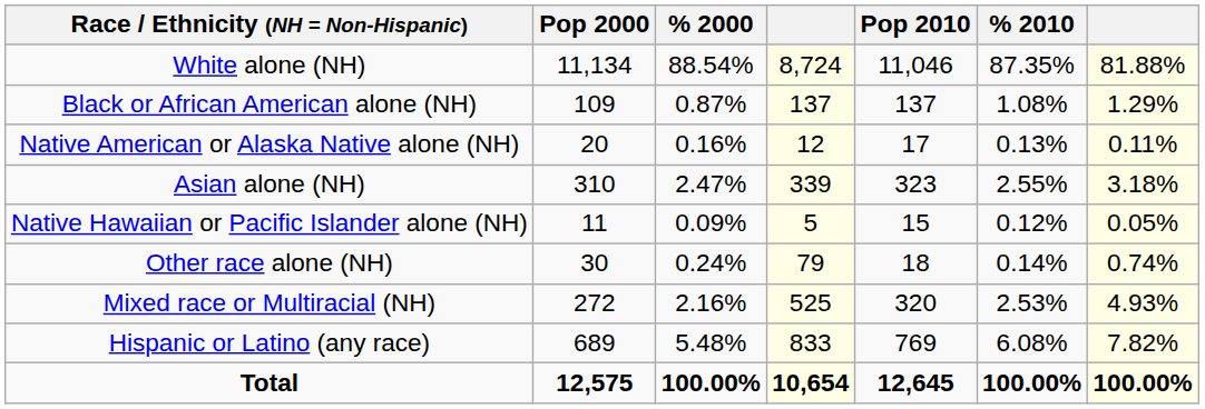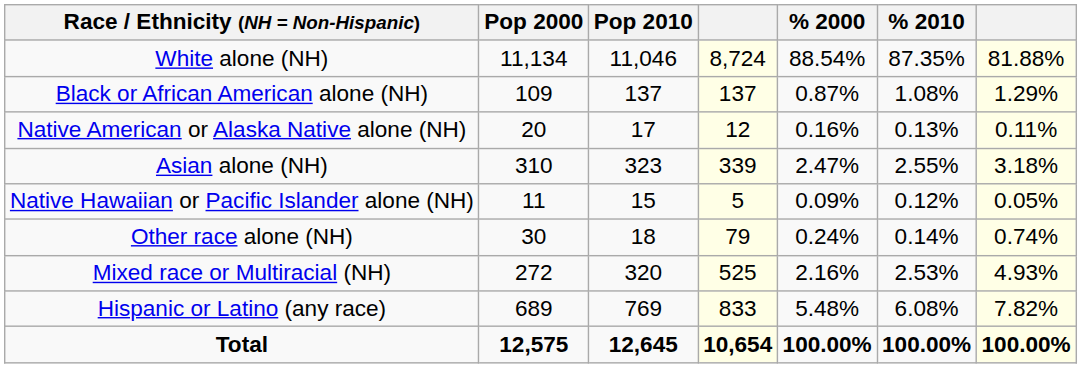columns swapped: Pop 2010 <-> % 2000
